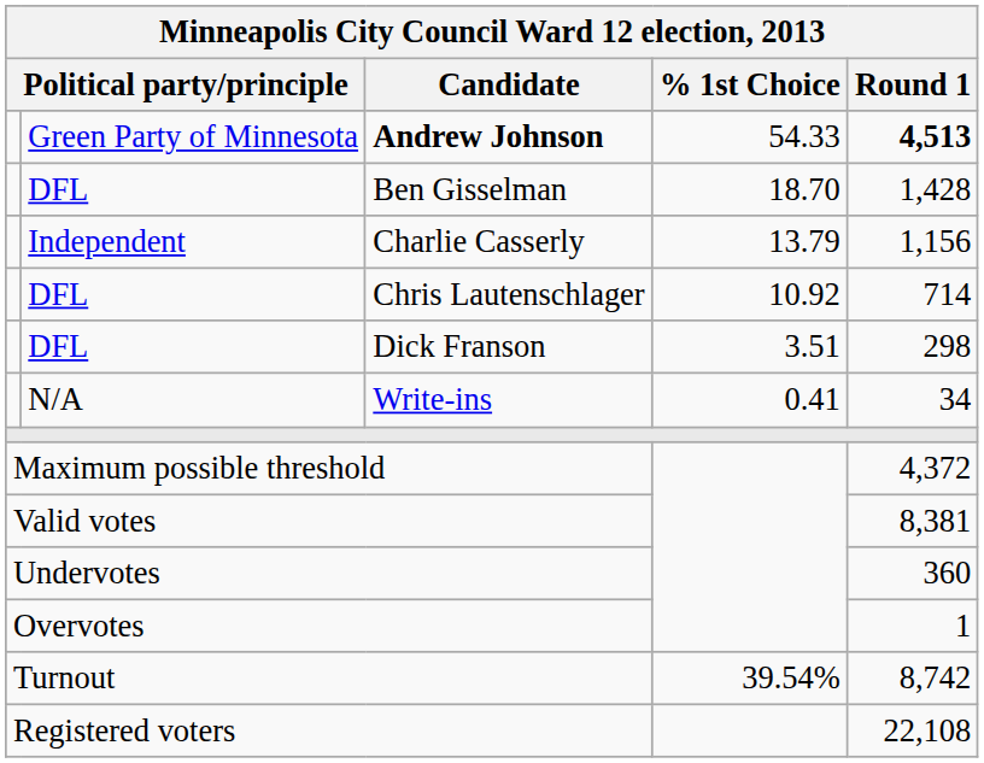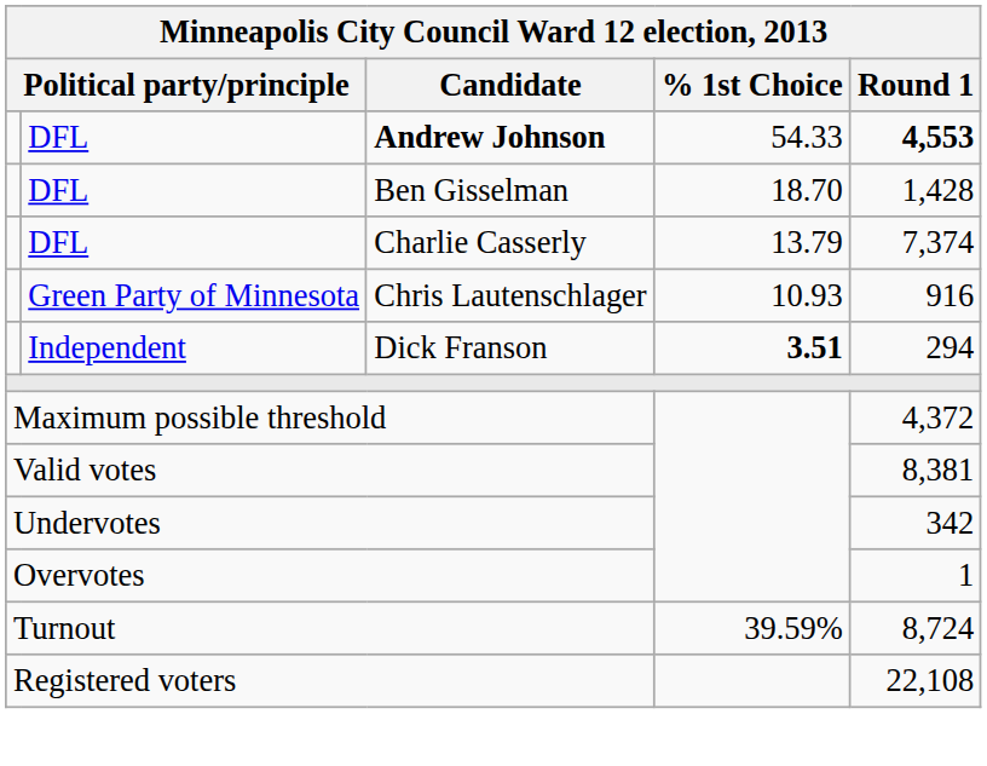Andrew Johnson | column 2: Green Party of Minnesota -> DFL
Andrew Johnson | Round 1: 4,513 -> 4,553
Charlie Casserly | column 2: Independent -> DFL
Charlie Casserly | Round 1: 1,156 -> 7,374
Chris Lautenschlager | column 2: DFL -> Green Party of Minnesota
Chris Lautenschlager | % 1st Choice: 10.92 -> 10.93
Chris Lautenschlager | Round 1: 714 -> 916
Dick Franson | column 2: DFL -> Independent
Dick Franson | % 1st Choice: normal -> bold
Dick Franson | Round 1: 298 -> 294
- row: N/A | Write-ins | 0.41 | 34
Undervotes | Round 1: 360 -> 342
Turnout | % 1st Choice: 39.54% -> 39.59%
Turnout | Round 1: 8,742 -> 8,724
